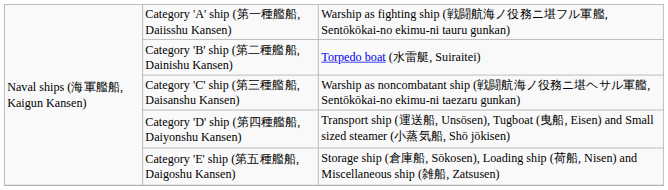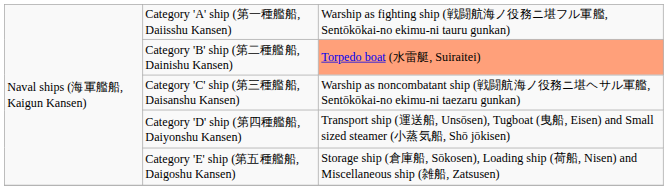Category 'B' ship (第二種艦船, Dainishu Kansen) | column 3: no background -> lightsalmon background
